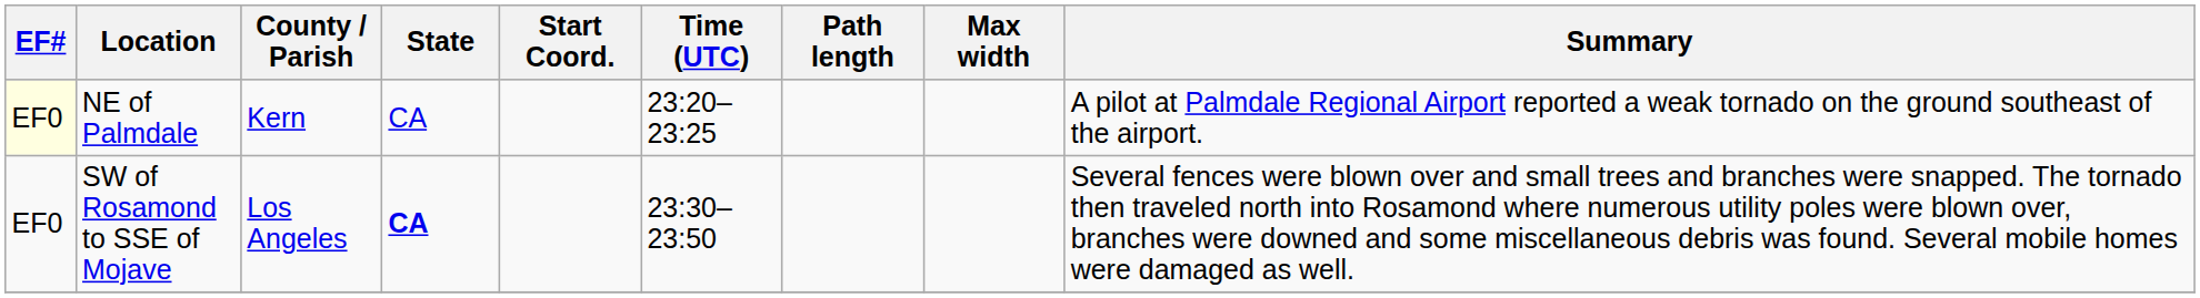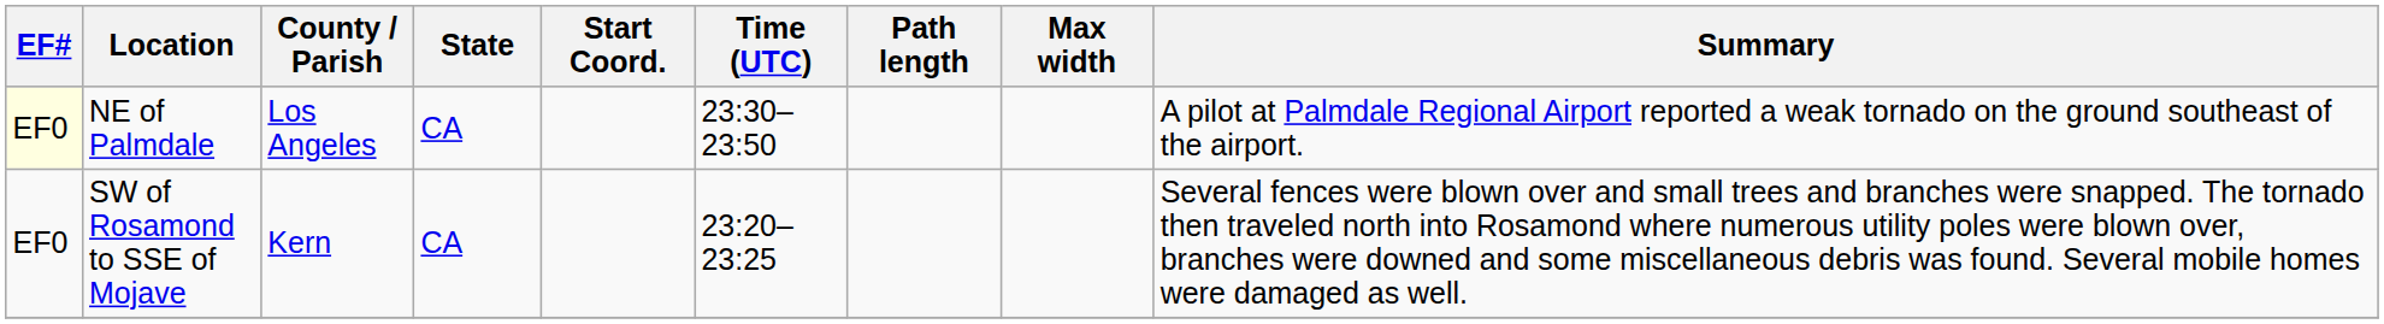NE of Palmdale | County / Parish: Kern -> Los Angeles
NE of Palmdale | Time (UTC): 23:20–23:25 -> 23:30–23:50
SW of Rosamond to SSE of Mojave | County / Parish: Los Angeles -> Kern
SW of Rosamond to SSE of Mojave | State: bold -> normal
SW of Rosamond to SSE of Mojave | Time (UTC): 23:30–23:50 -> 23:20–23:25
